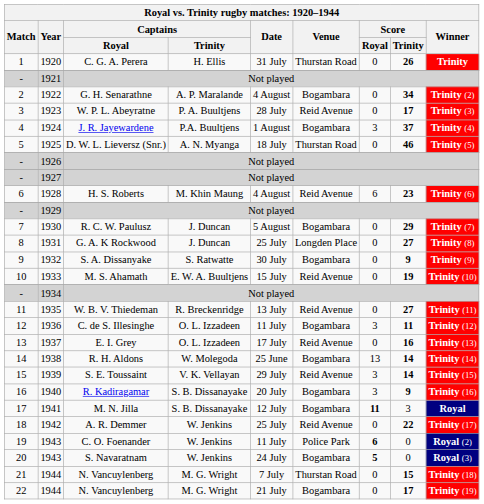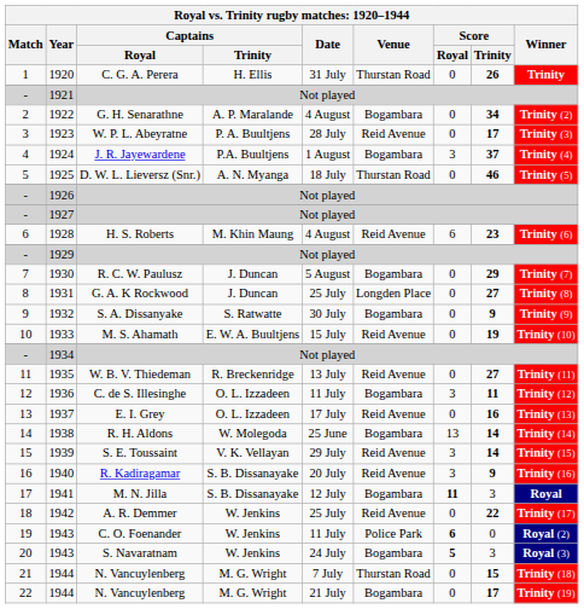1940 | Venue: Bogambara -> Reid Avenue
20 / 1943 | Score / Trinity: 0 -> 3
